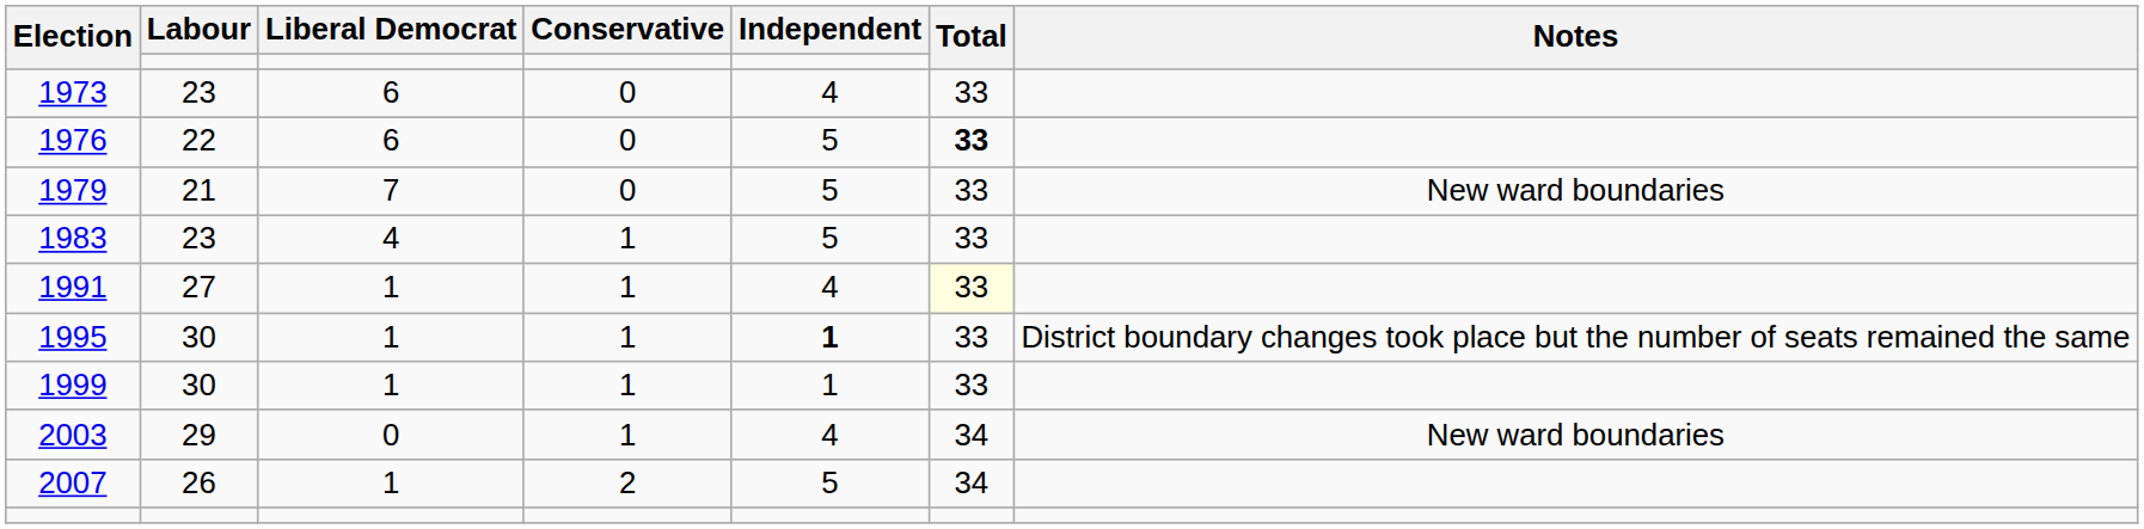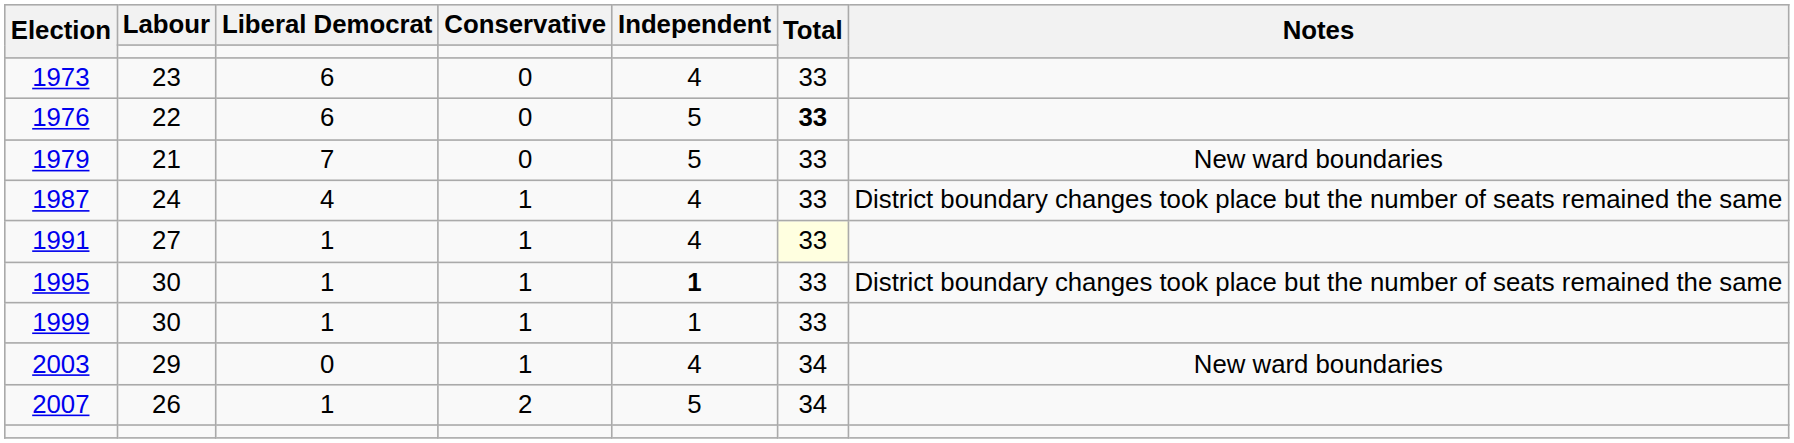- row: 1983 | 23 | 4 | 1 | 5 | 33
+ row: 1987 | 24 | 4 | 1 | 4 | 33 | District boundary changes took place but the number of seats remained the same
